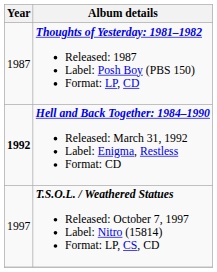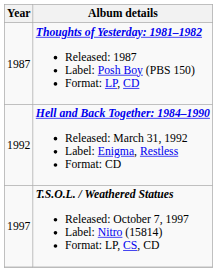row 3 | Year: bold -> normal
